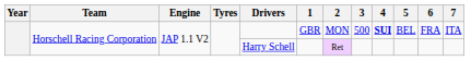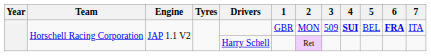row 2 | 3: 500 -> 509
row 2 | 6: normal -> bold
